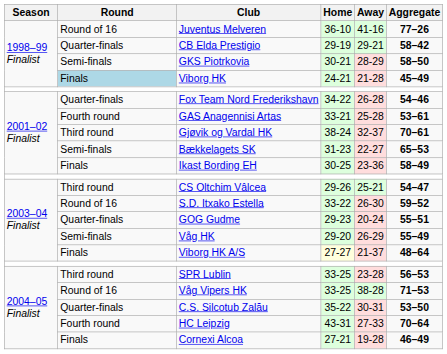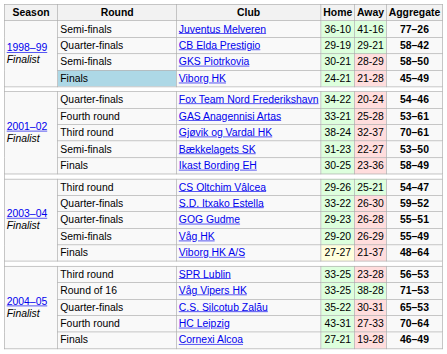Juventus Melveren | Round: Round of 16 -> Semi-finals
Fox Team Nord Frederikshavn | Away: 26-28 -> 20-24
Bækkelagets SK | Aggregate: 65–53 -> 53–50
S.D. Itxako Estella | Round: Round of 16 -> Quarter-finals
GOG Gudme | Away: 20-24 -> 26-28
C.S. Silcotub Zalău | Aggregate: 53–50 -> 65–53
